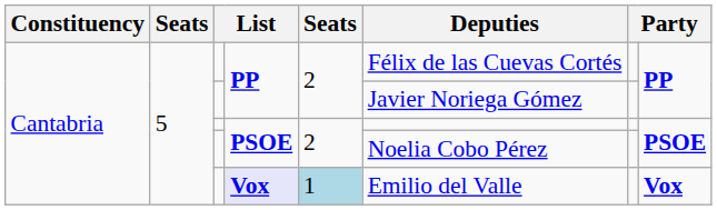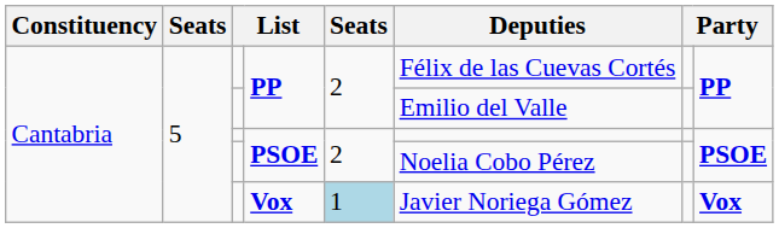row 3 | Deputies: Javier Noriega Gómez -> Emilio del Valle
row 6 | column 4: lavender background -> no background
row 6 | Deputies: Emilio del Valle -> Javier Noriega Gómez
